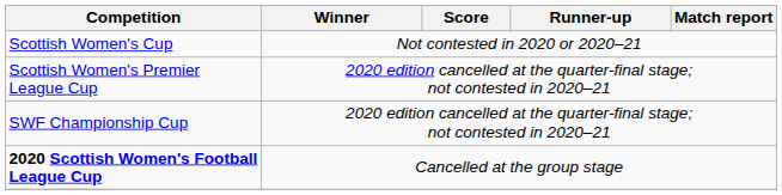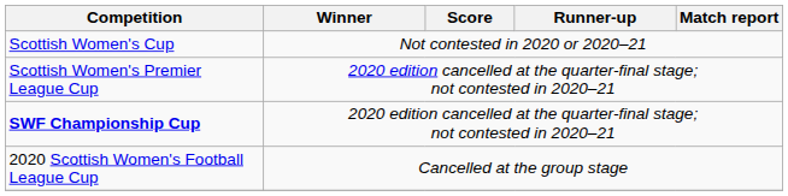SWF Championship Cup | Competition: normal -> bold
2020 Scottish Women's Football League Cup | Competition: bold -> normal
